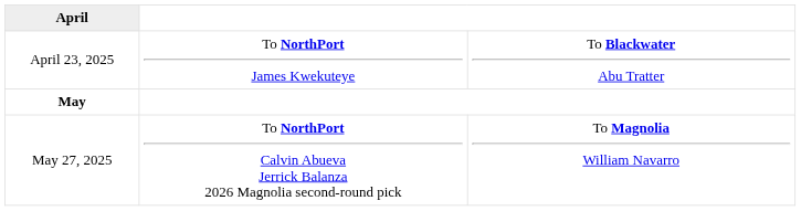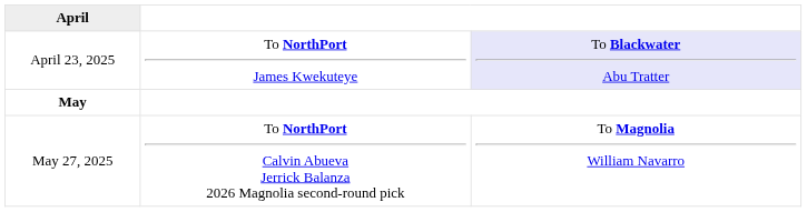April 23, 2025 | column 3: no background -> lavender background
